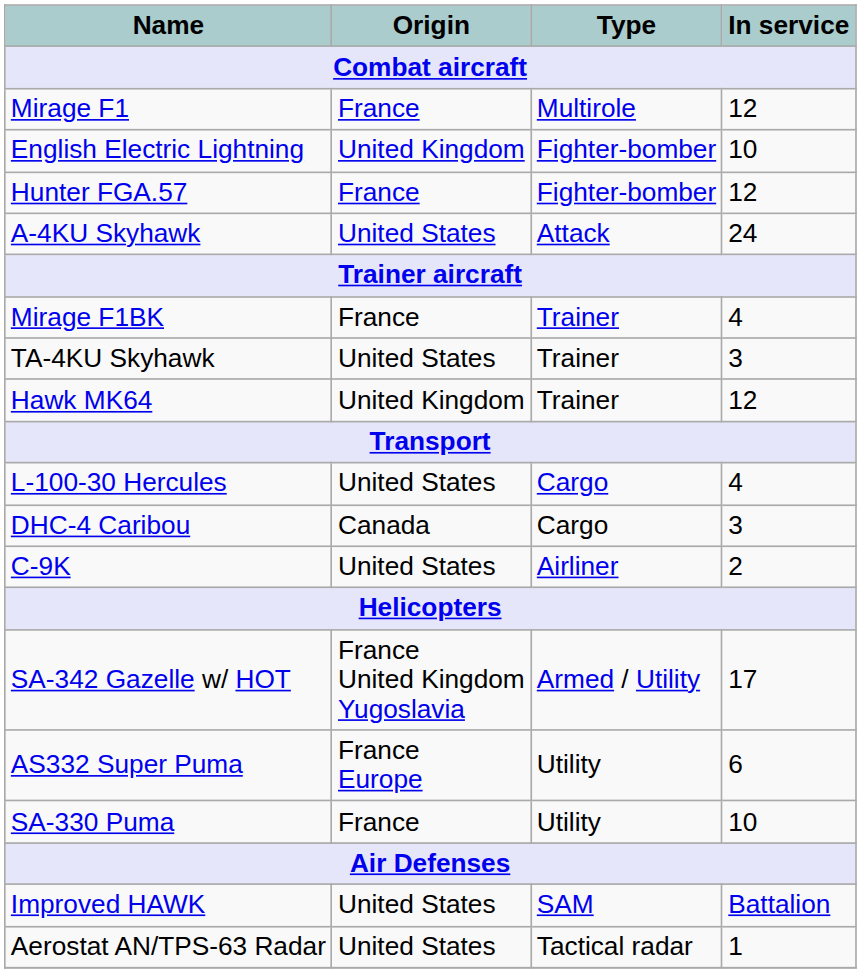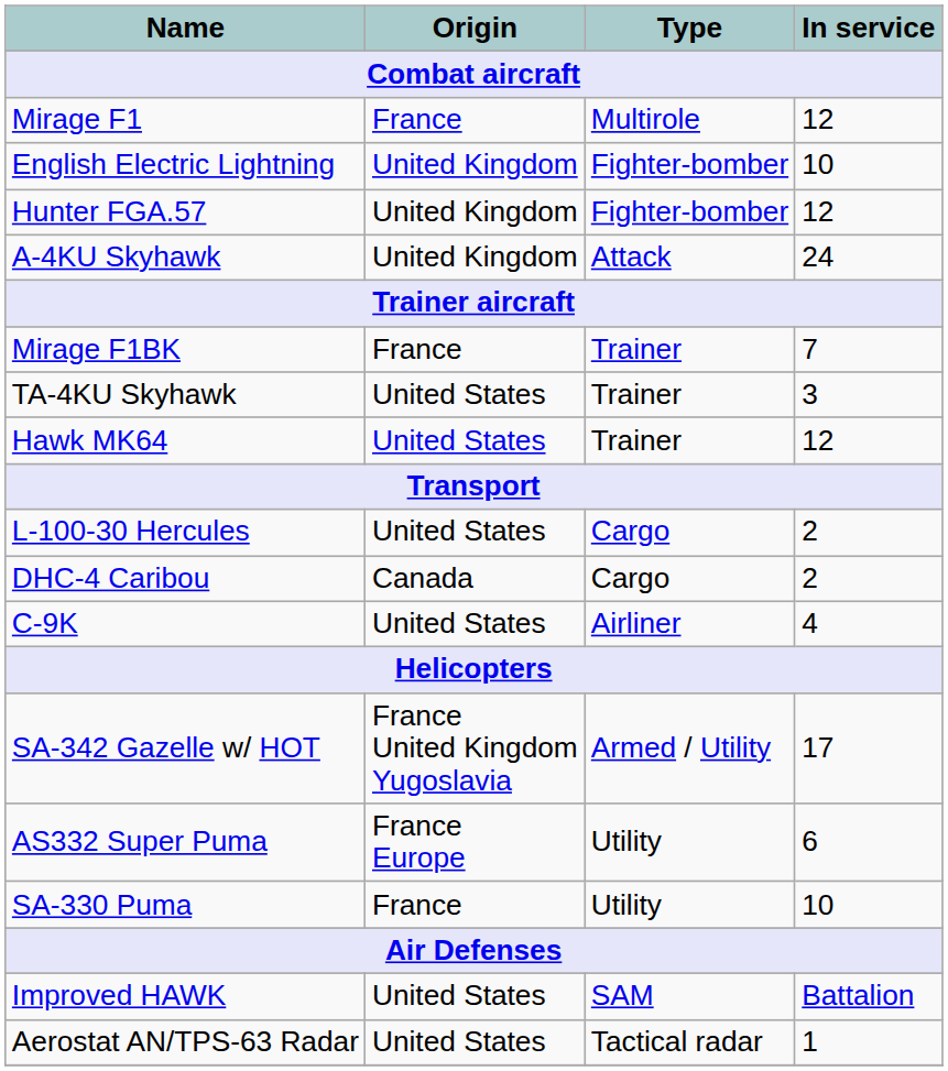Hunter FGA.57 | Origin: France -> United Kingdom
A-4KU Skyhawk | Origin: United States -> United Kingdom
Mirage F1BK | In service: 4 -> 7
Hawk MK64 | Origin: United Kingdom -> United States
L-100-30 Hercules | In service: 4 -> 2
DHC-4 Caribou | In service: 3 -> 2
C-9K | In service: 2 -> 4
